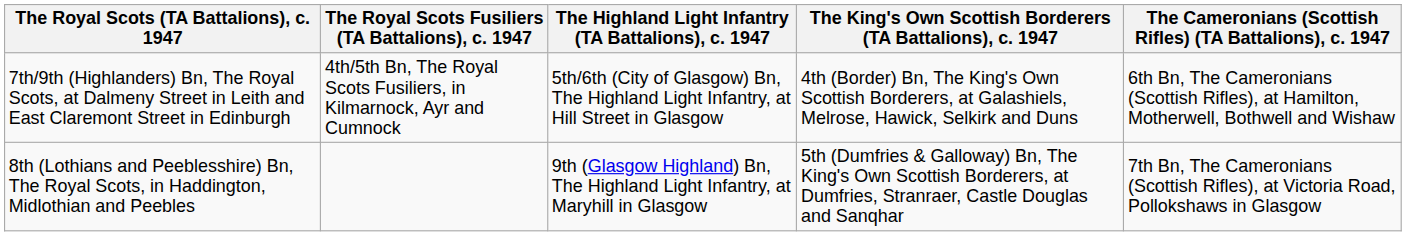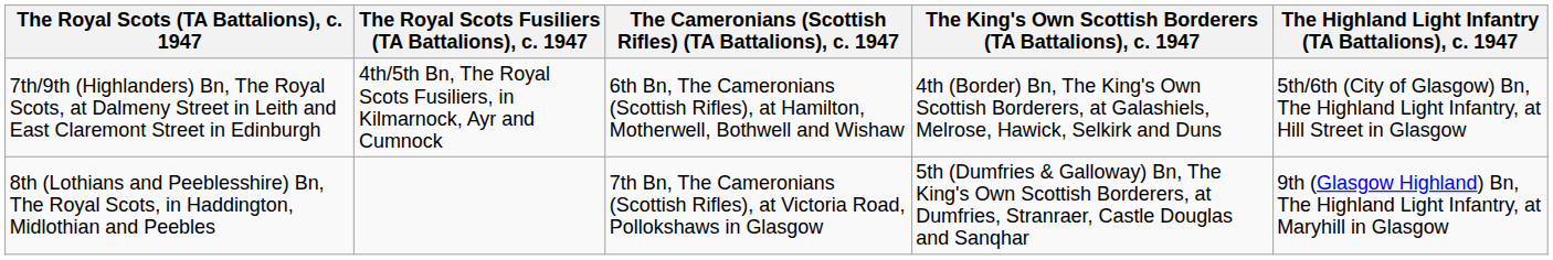columns swapped: The Highland Light Infantry (TA Battalions), c. 1947 <-> The Cameronians (Scottish Rifles) (TA Battalions), c. 1947
